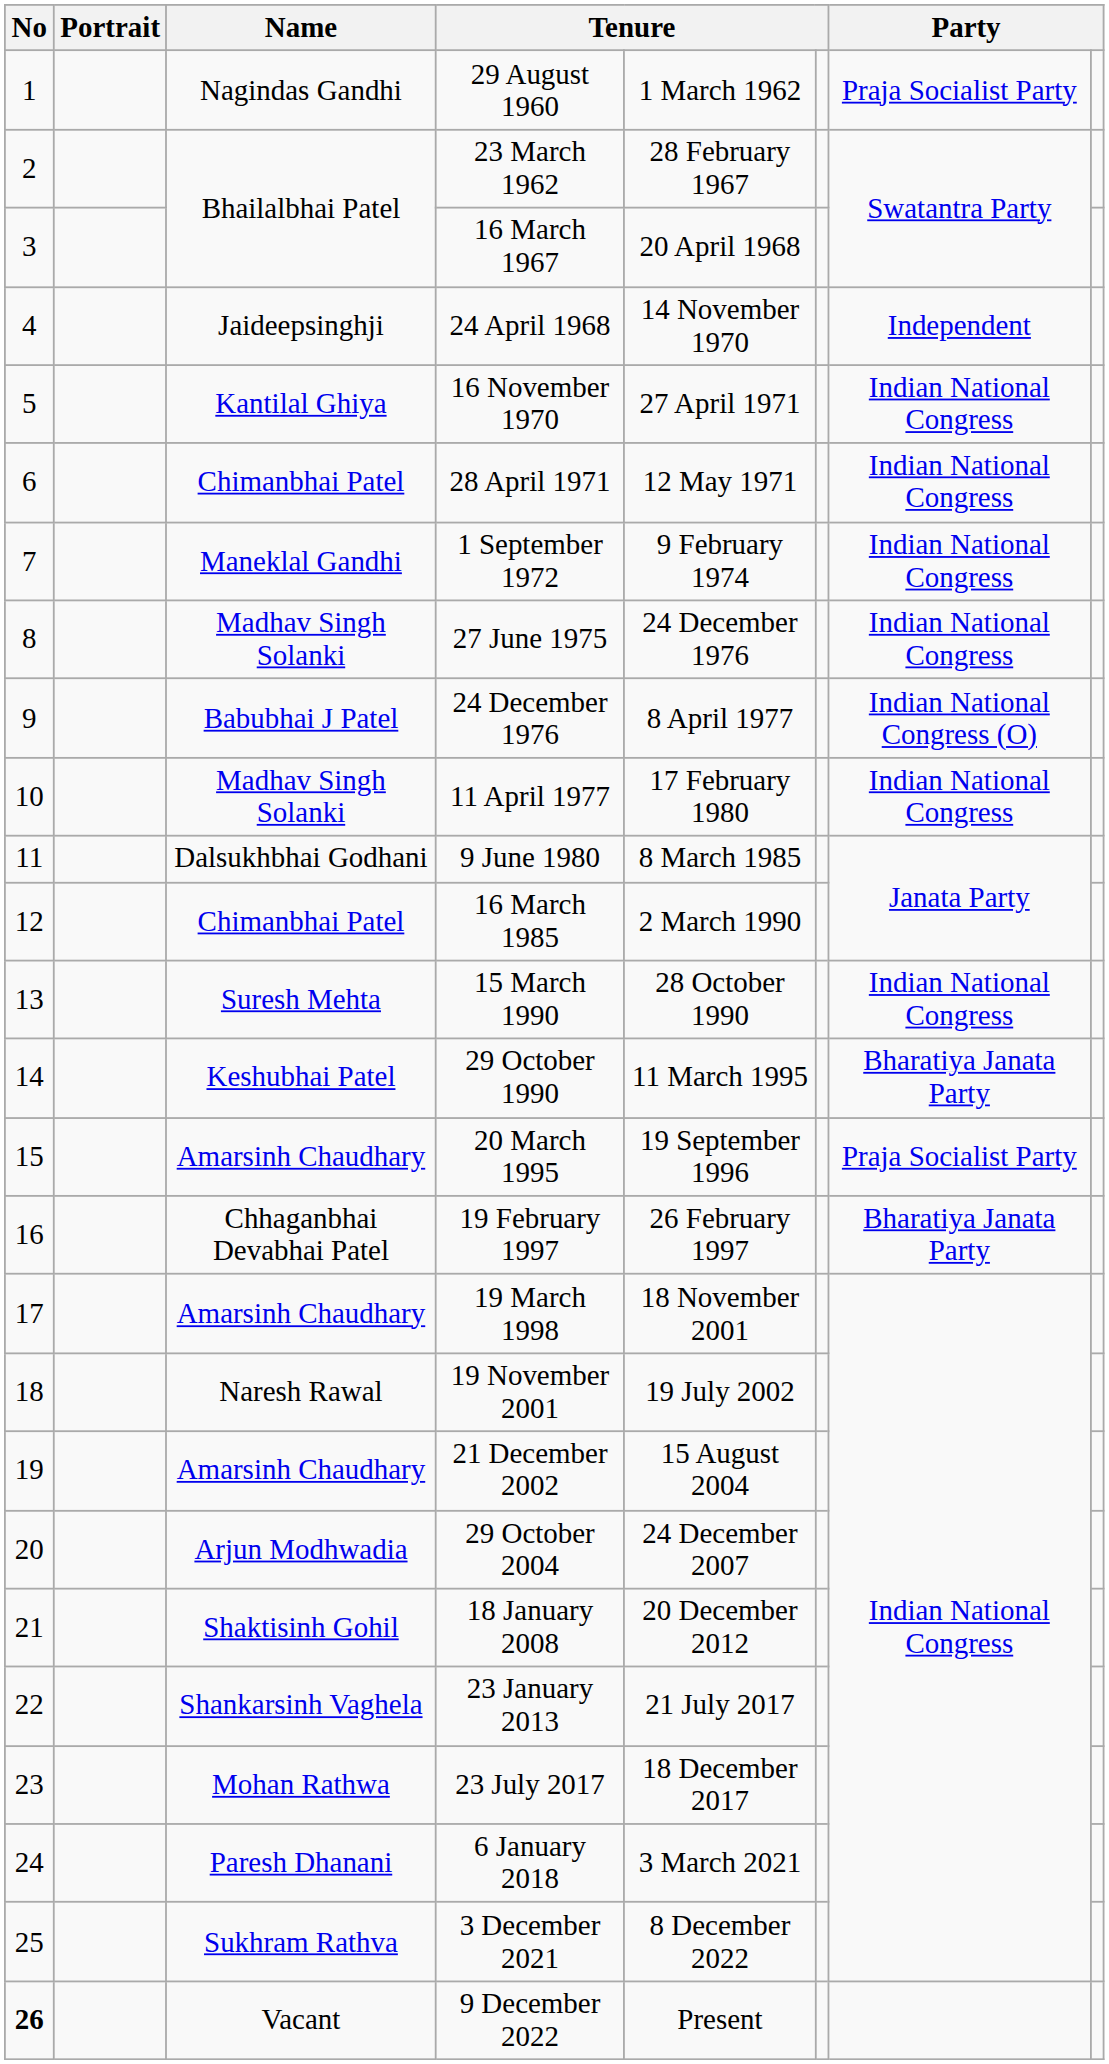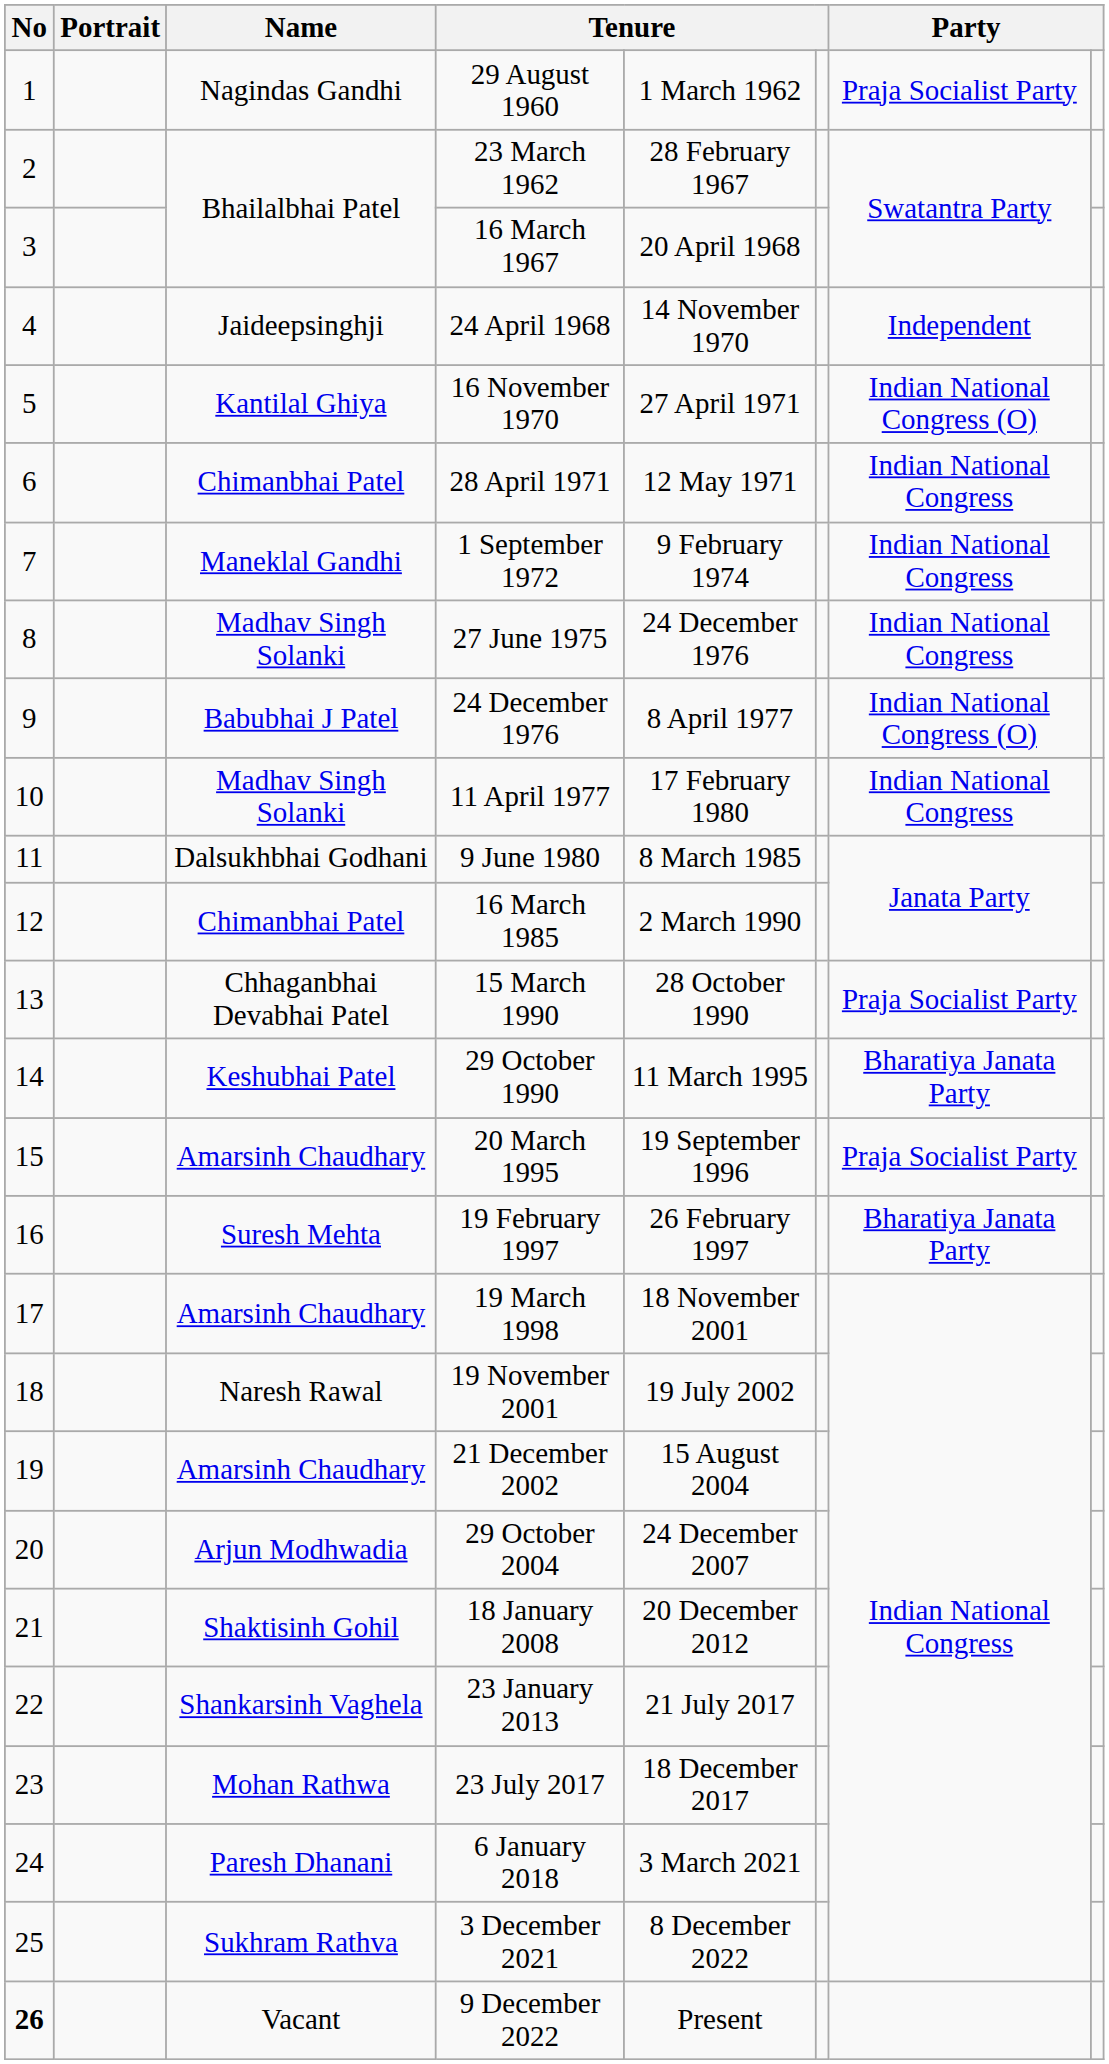16 November 1970 | column 7: Indian National Congress -> Indian National Congress (O)
15 March 1990 | Name: Suresh Mehta -> Chhaganbhai Devabhai Patel
15 March 1990 | column 7: Indian National Congress -> Praja Socialist Party
19 February 1997 | Name: Chhaganbhai Devabhai Patel -> Suresh Mehta
